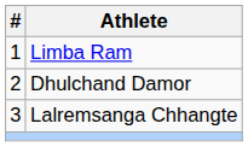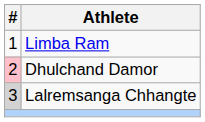Dhulchand Damor | #: no background -> pink background
Lalremsanga Chhangte | #: no background -> lightgrey background
